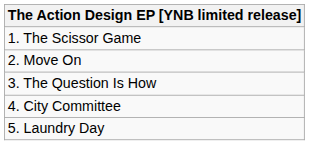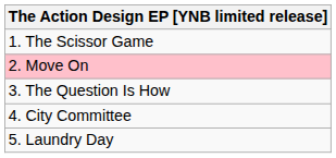row 3 | column 1: no background -> pink background
